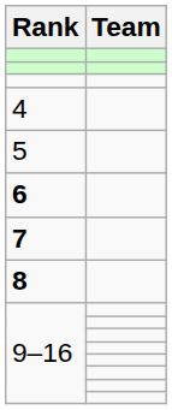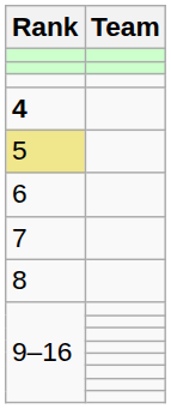row 5 | Rank: normal -> bold
row 6 | Rank: no background -> khaki background
row 7 | Rank: bold -> normal
row 8 | Rank: bold -> normal
row 9 | Rank: bold -> normal
